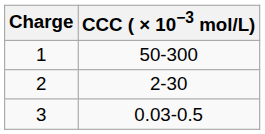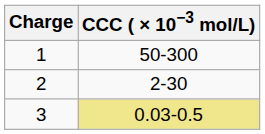3 | CCC ( × 10−3 mol/L): no background -> khaki background
